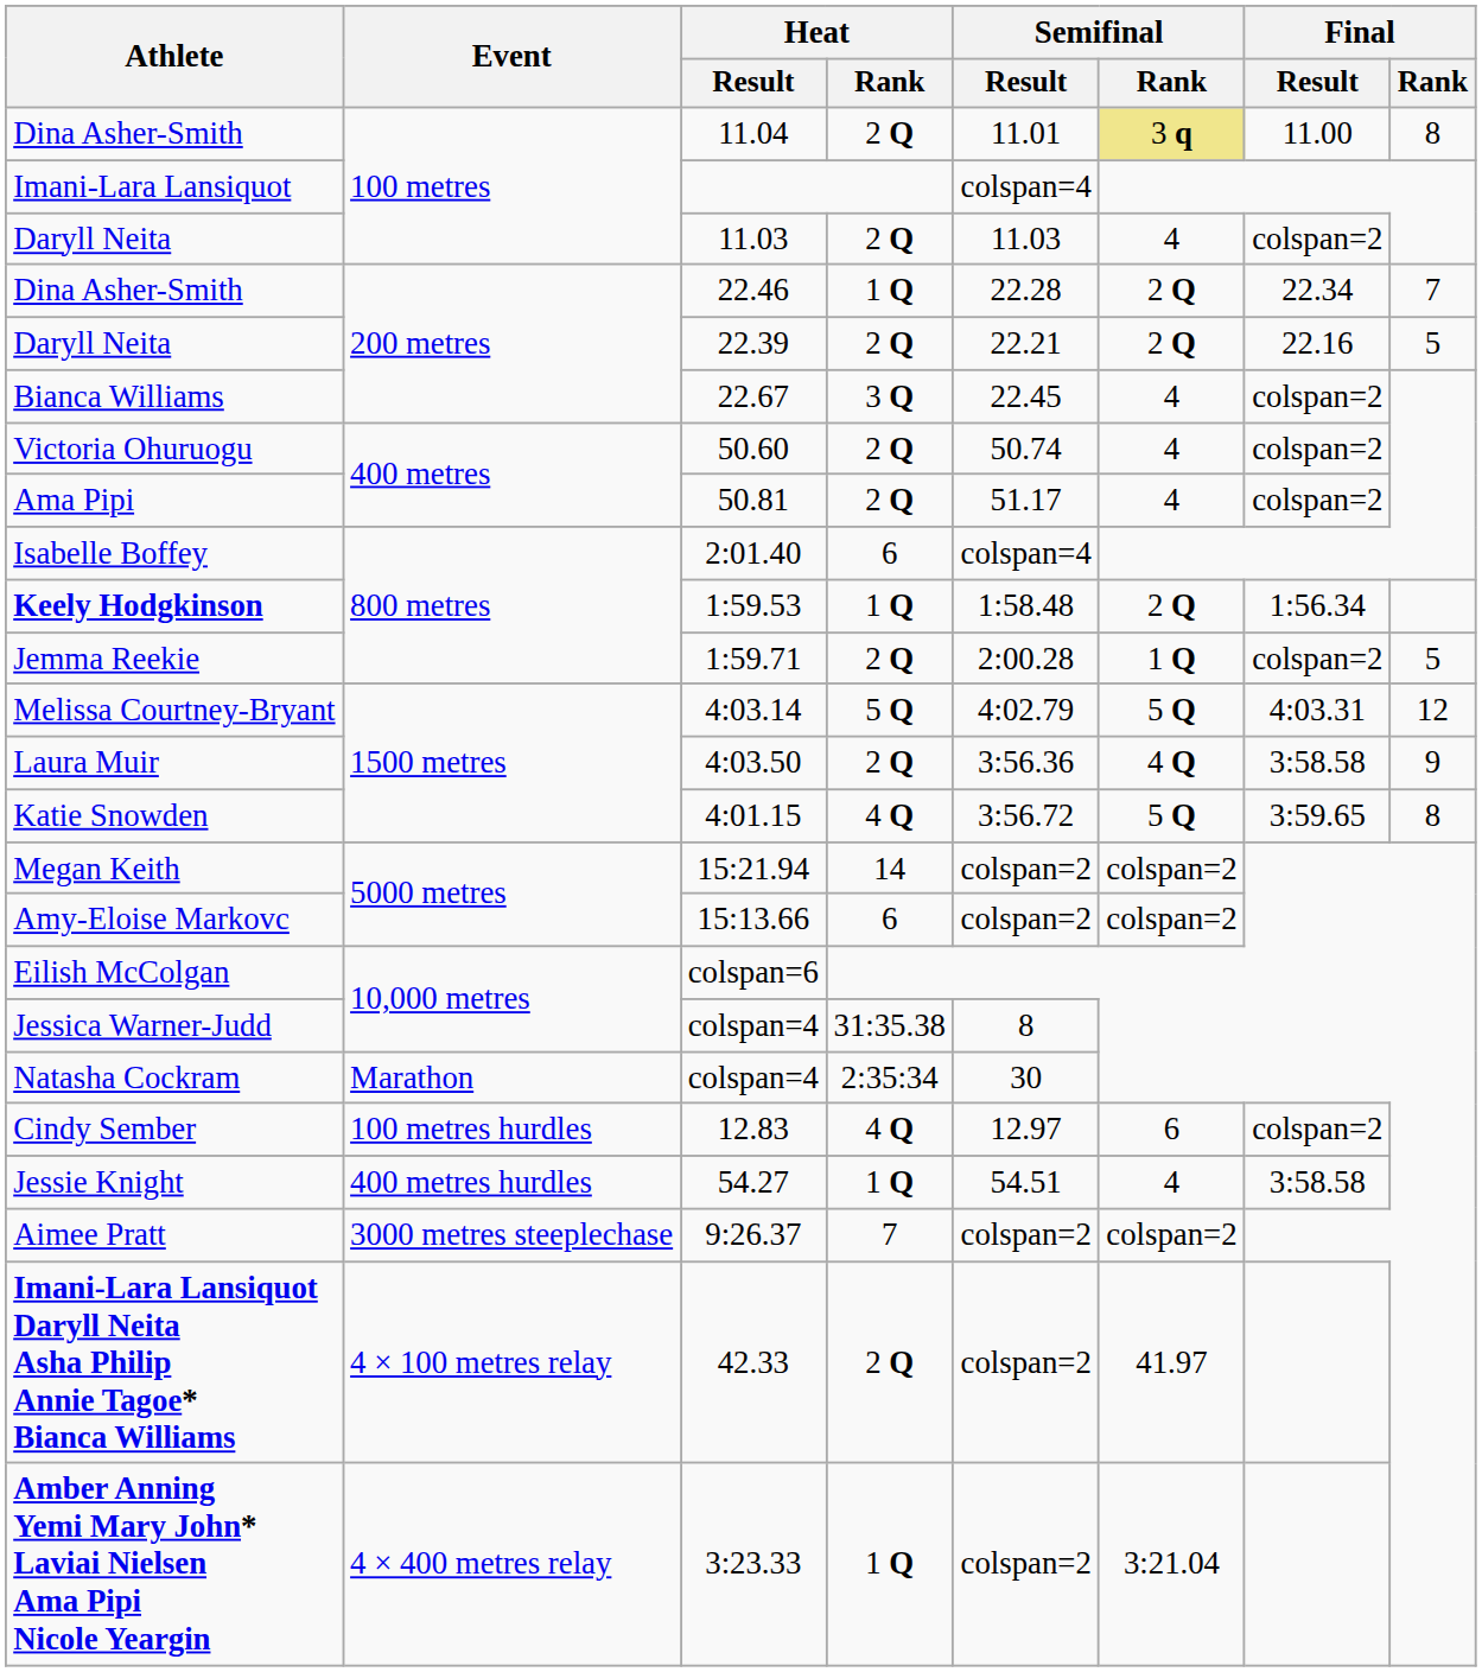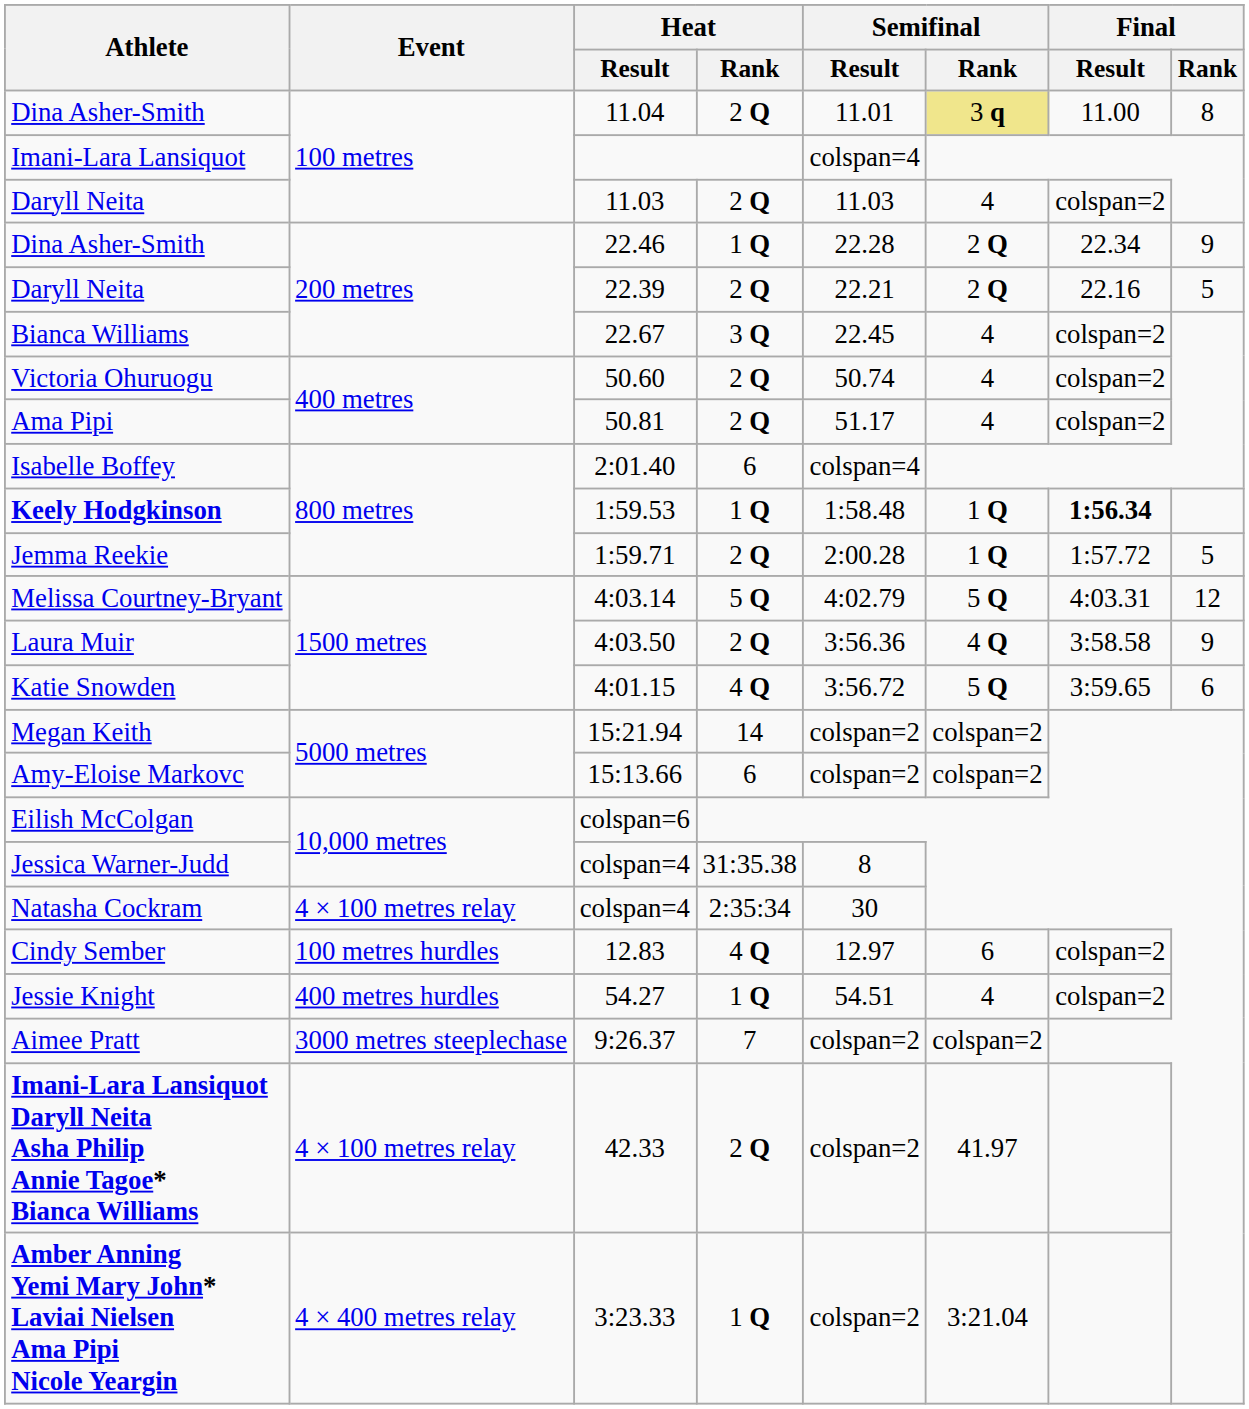Dina Asher-Smith / 22.46 | Final / Rank: 7 -> 9
Keely Hodgkinson | Semifinal / Rank: 2 Q -> 1 Q
Keely Hodgkinson | Final / Result: normal -> bold
Jemma Reekie | Final / Result: colspan=2 -> 1:57.72
Katie Snowden | Final / Rank: 8 -> 6
Natasha Cockram | Event: Marathon -> 4 × 100 metres relay
Jessie Knight | Final / Result: 3:58.58 -> colspan=2
